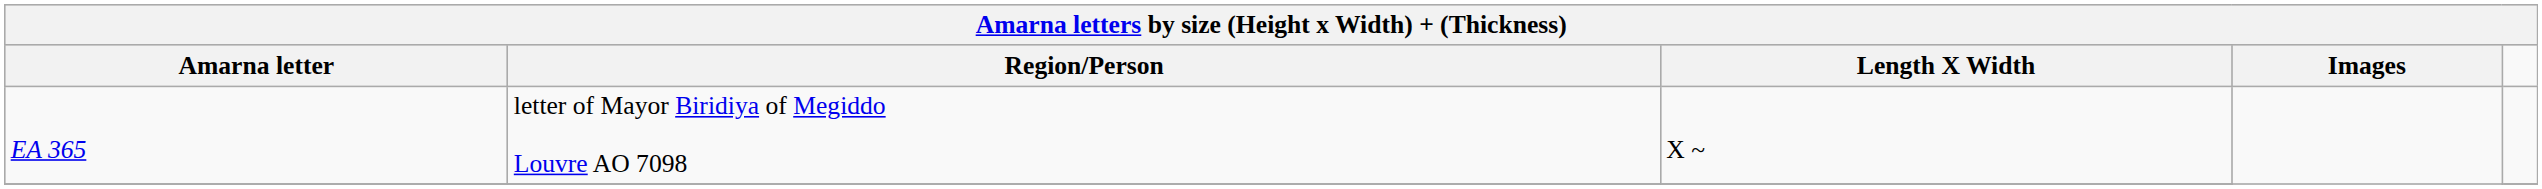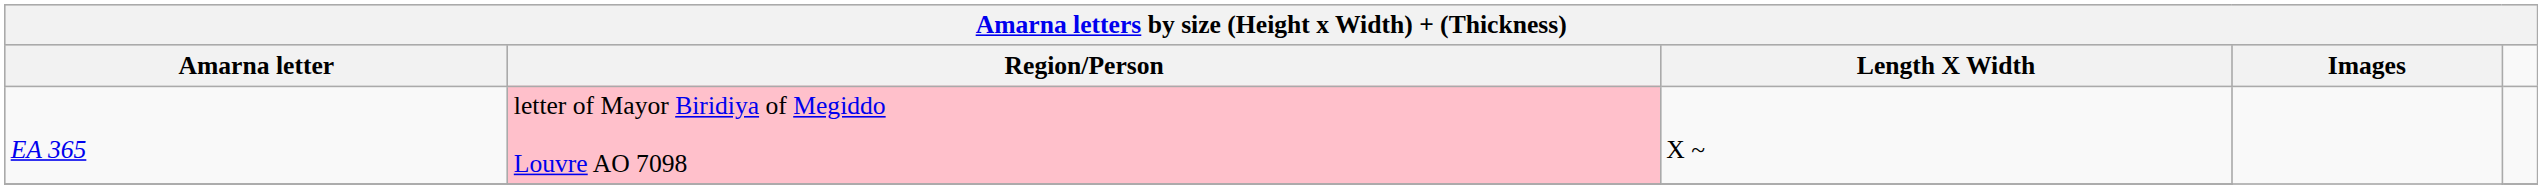EA 365 | Region/Person: no background -> pink background
